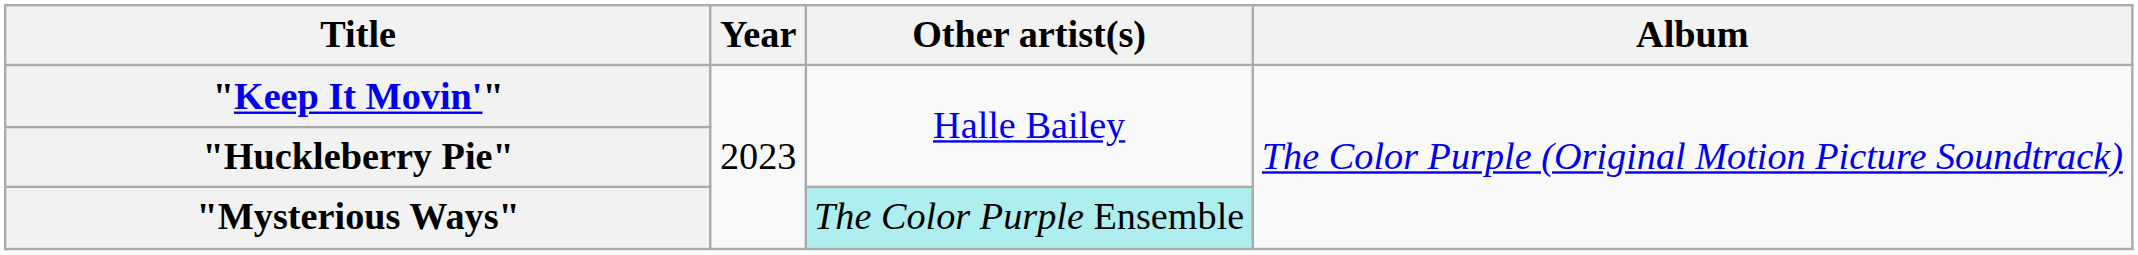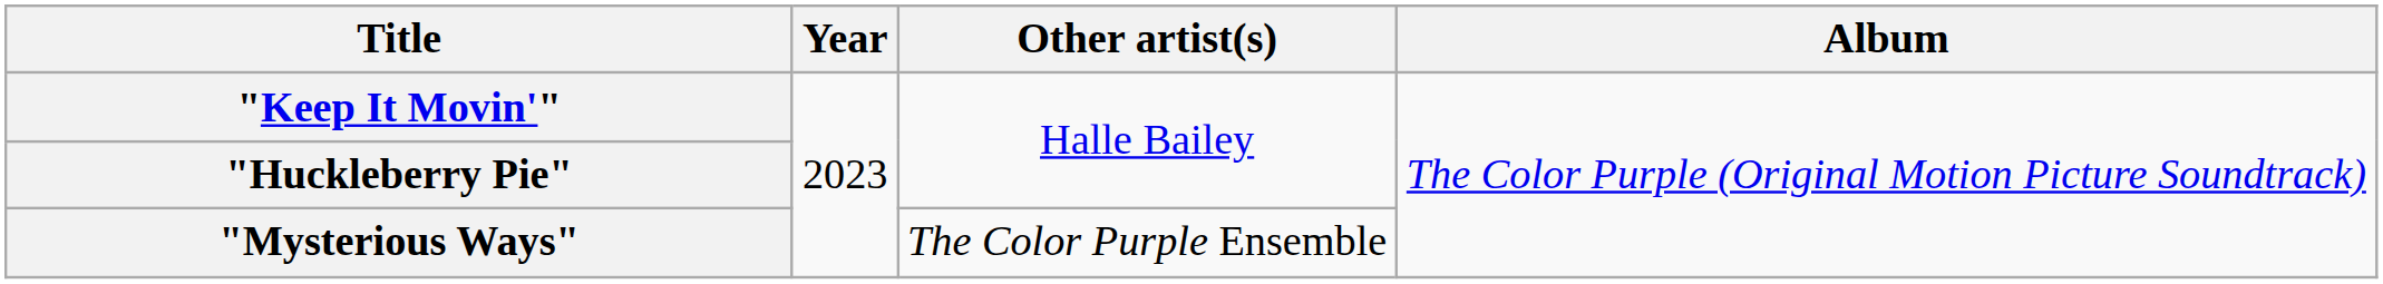"Mysterious Ways" | Other artist(s): paleturquoise background -> no background
